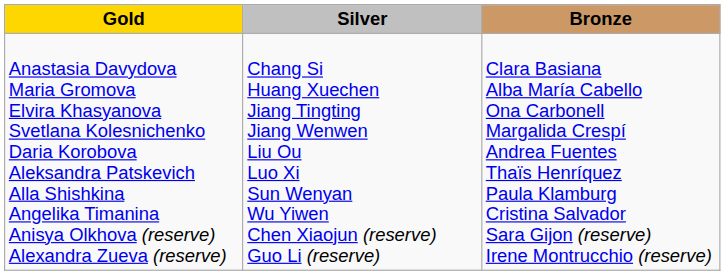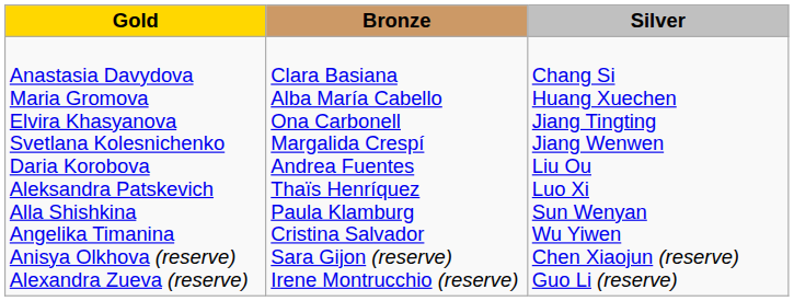columns swapped: Silver <-> Bronze
